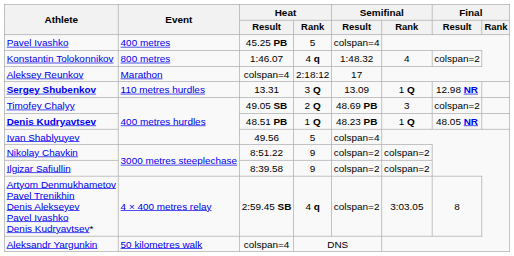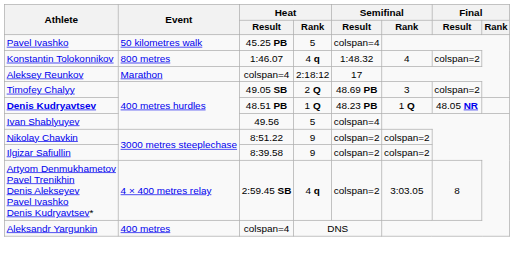Pavel Ivashko | Event: 400 metres -> 50 kilometres walk
- row: Sergey Shubenkov | 110 metres hurdles | 13.31 | 3 Q | 13.09 | 1 Q | 12.98 NR
Aleksandr Yargunkin | Event: 50 kilometres walk -> 400 metres
